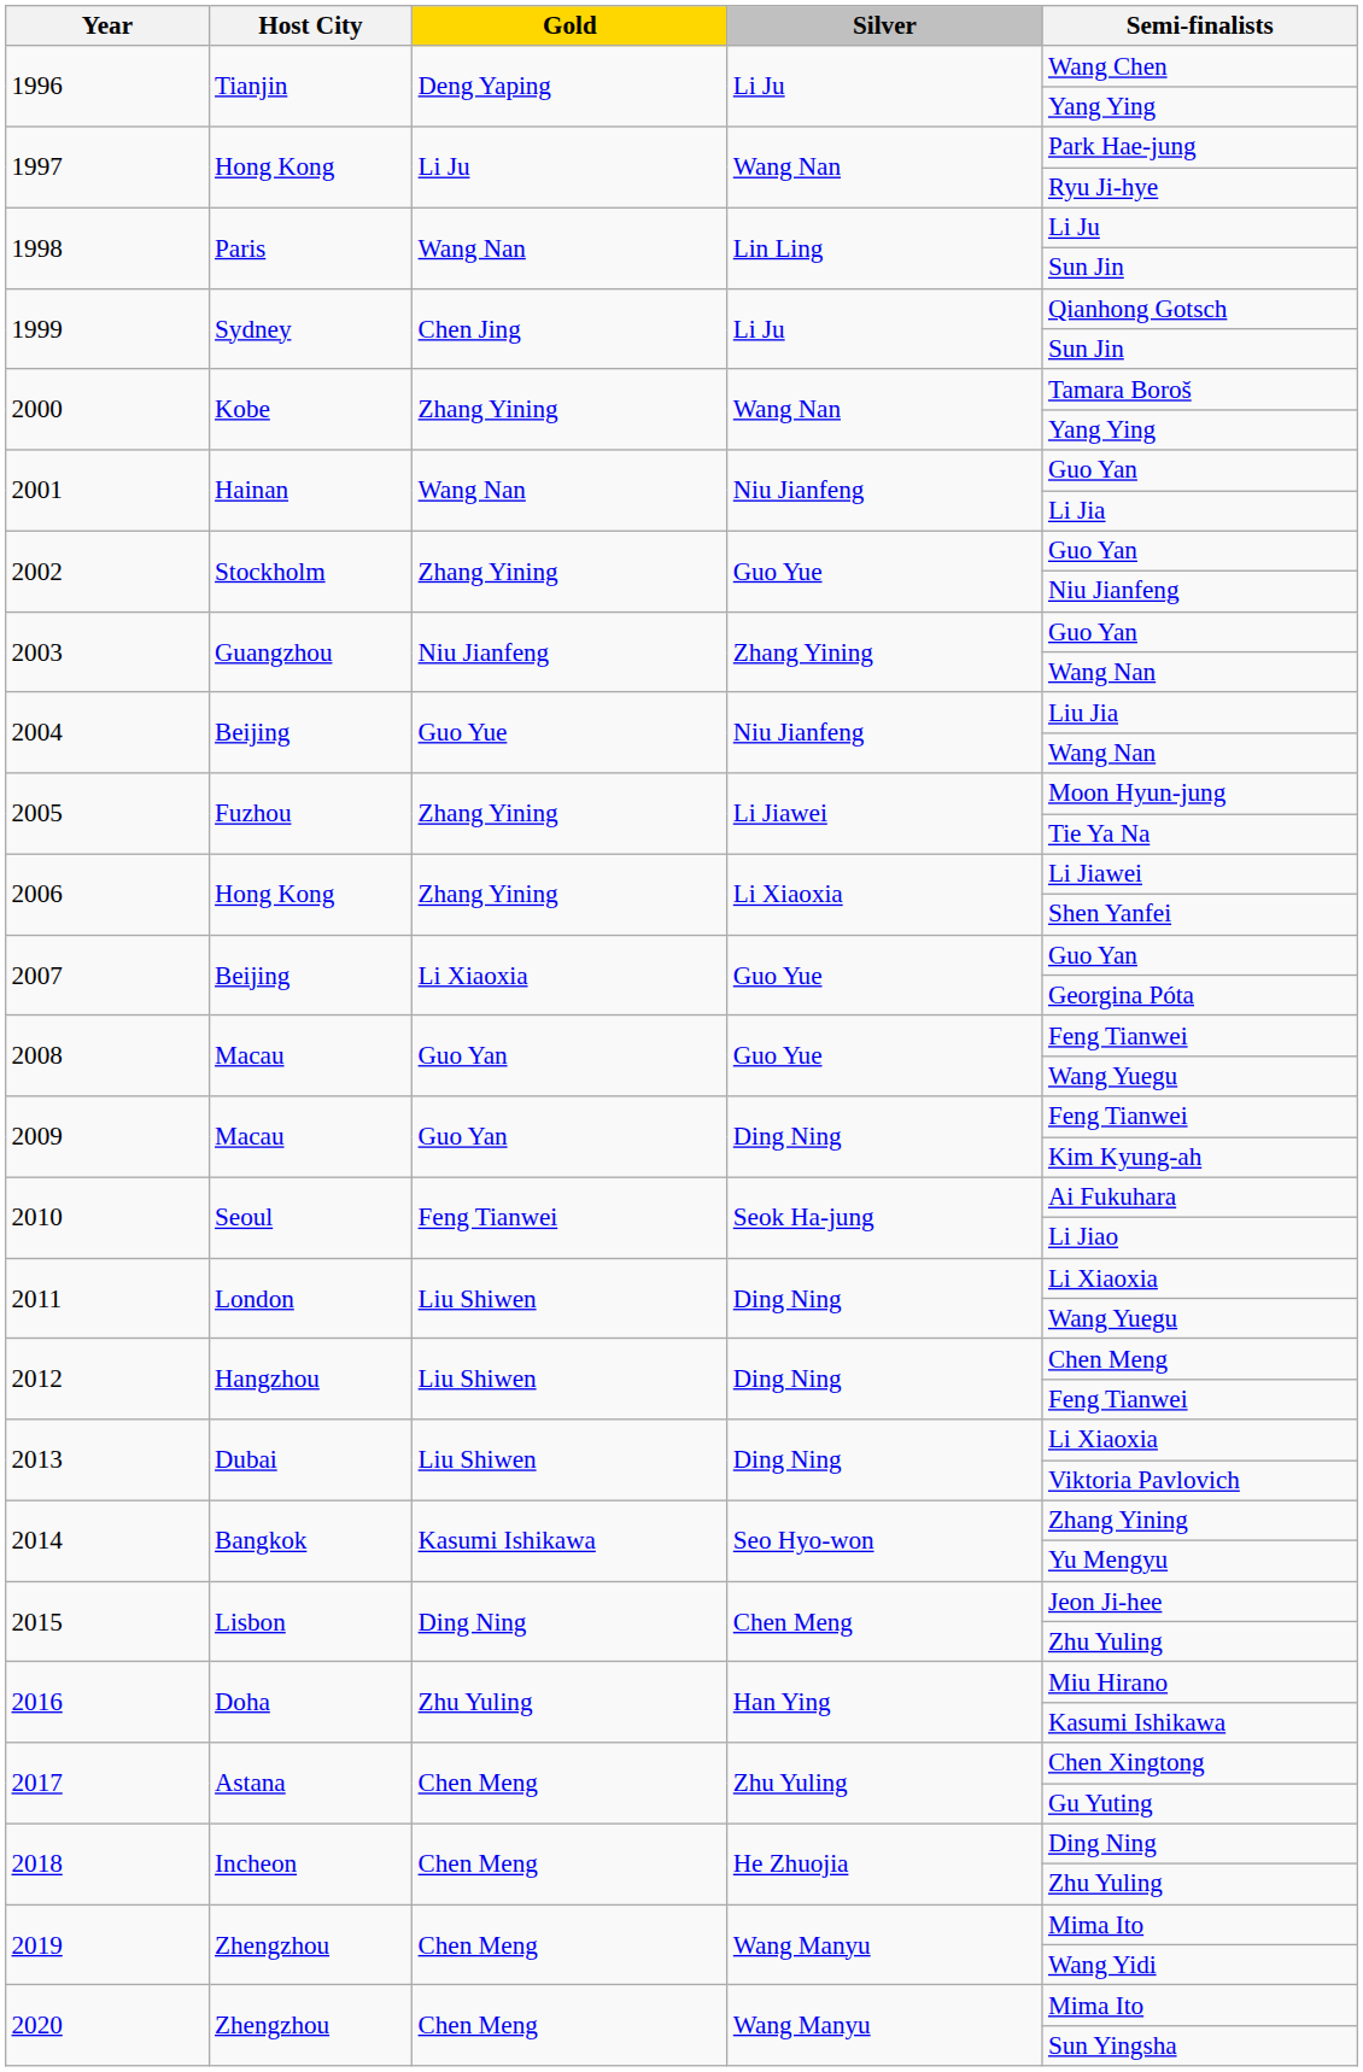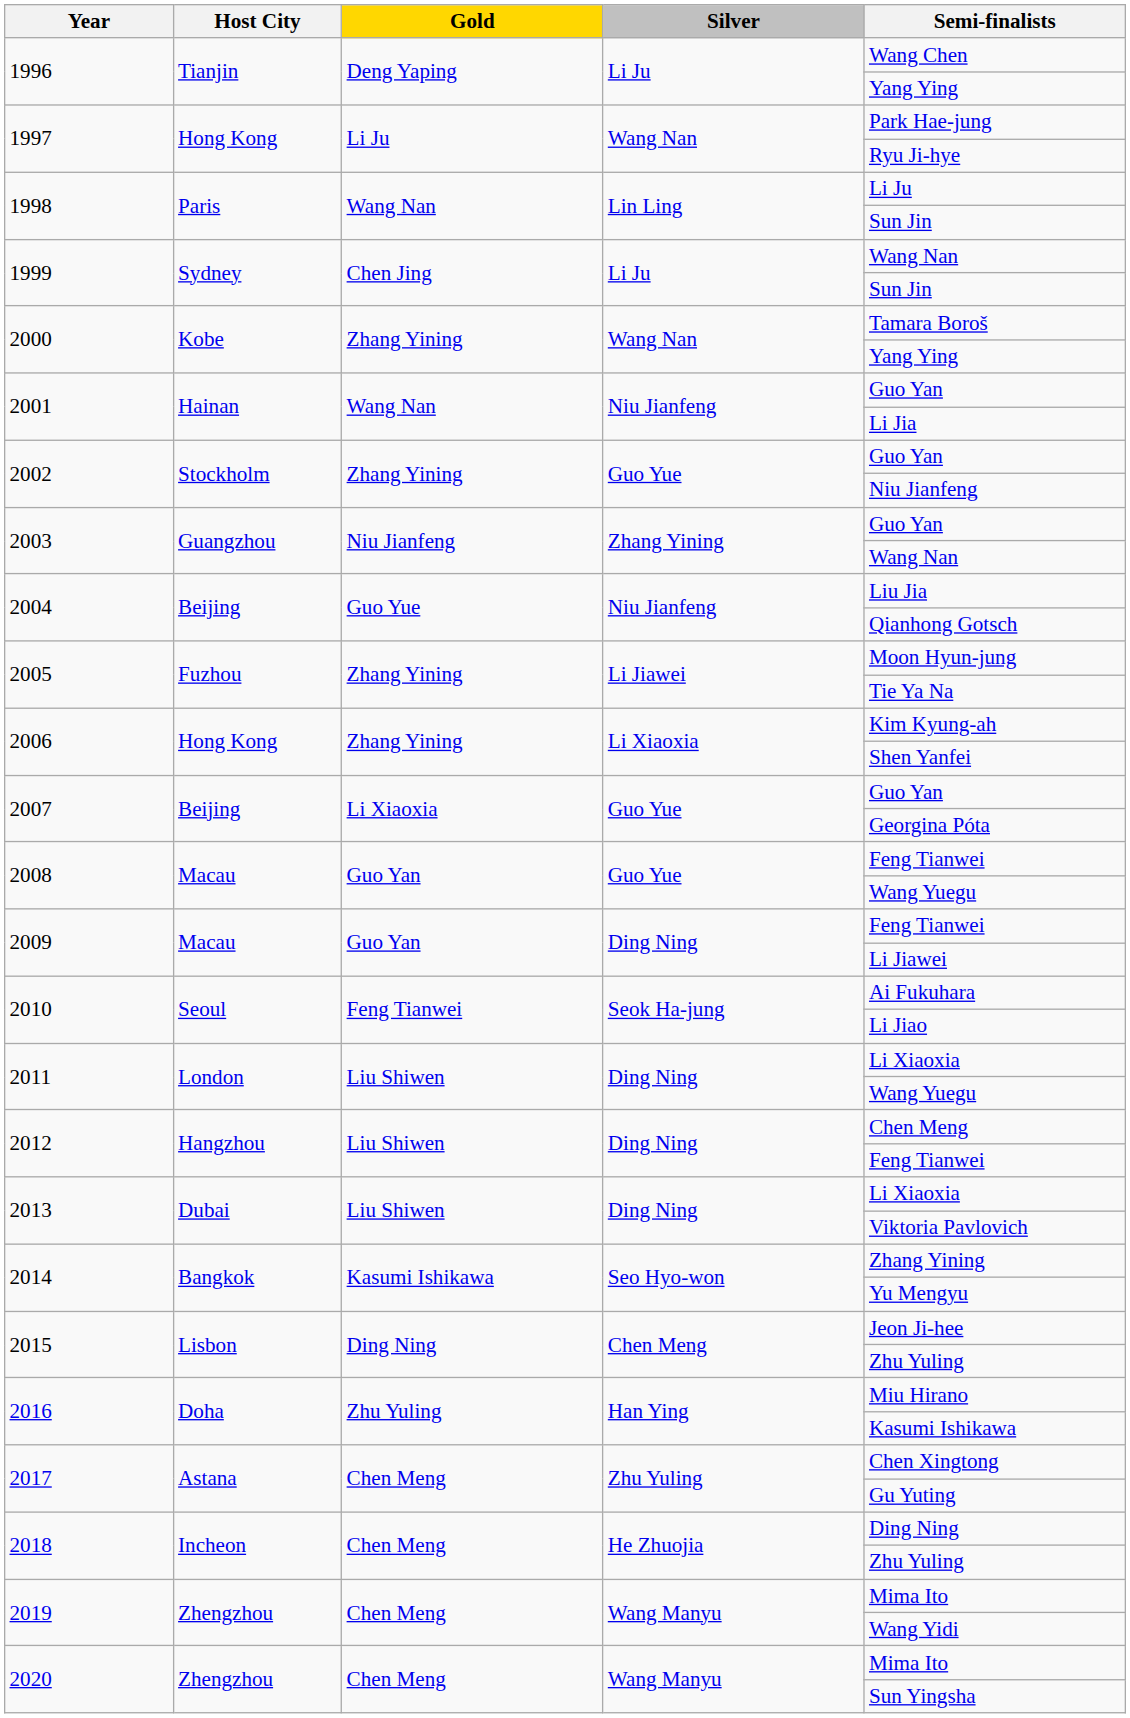row 8 | Semi-finalists: Qianhong Gotsch -> Wang Nan
row 19 | Semi-finalists: Wang Nan -> Qianhong Gotsch
row 22 | Semi-finalists: Li Jiawei -> Kim Kyung-ah
row 29 | Semi-finalists: Kim Kyung-ah -> Li Jiawei
